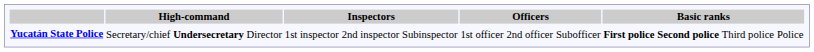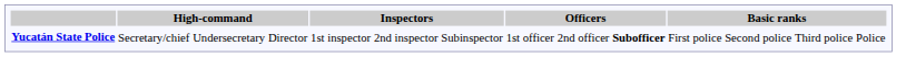Secretary/chief | column 3: bold -> normal
Secretary/chief | column 10: normal -> bold
Secretary/chief | column 11: bold -> normal
Secretary/chief | column 12: bold -> normal
